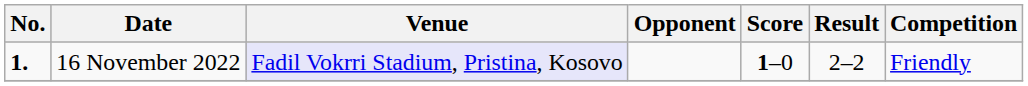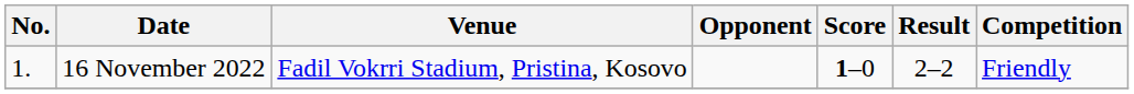16 November 2022 | No.: bold -> normal
16 November 2022 | Venue: lavender background -> no background
